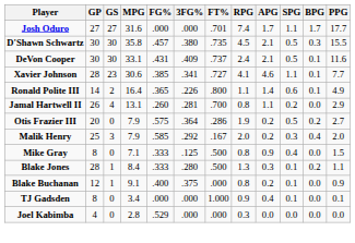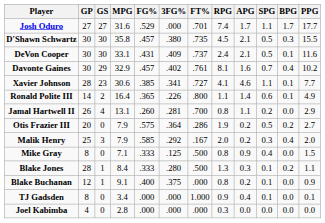Josh Oduro | FG%: .000 -> .529
+ row: Davonte Gaines | 30 | 29 | 32.9 | .457 | .402 | .761 | 8.1 | 1.6 | 0.7 | 0.4 | 10.2
Joel Kabimba | FG%: .529 -> .000
